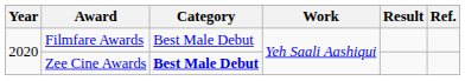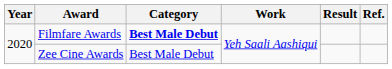Filmfare Awards | Category: normal -> bold
Zee Cine Awards | Category: bold -> normal
